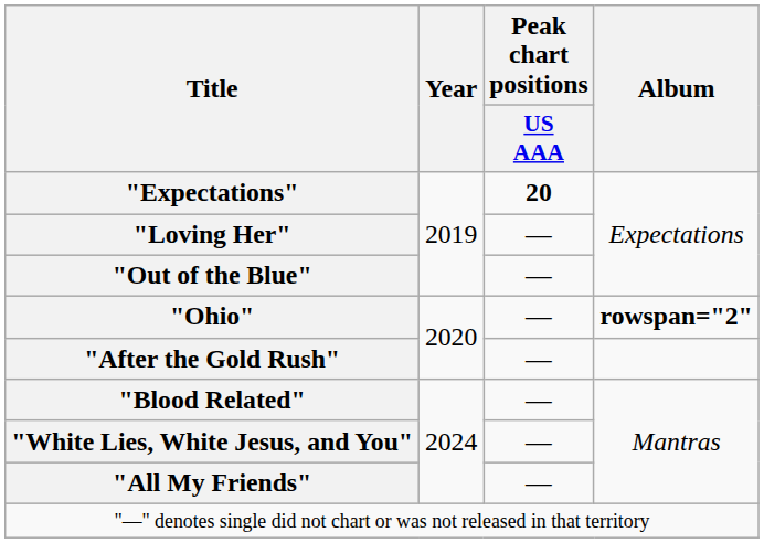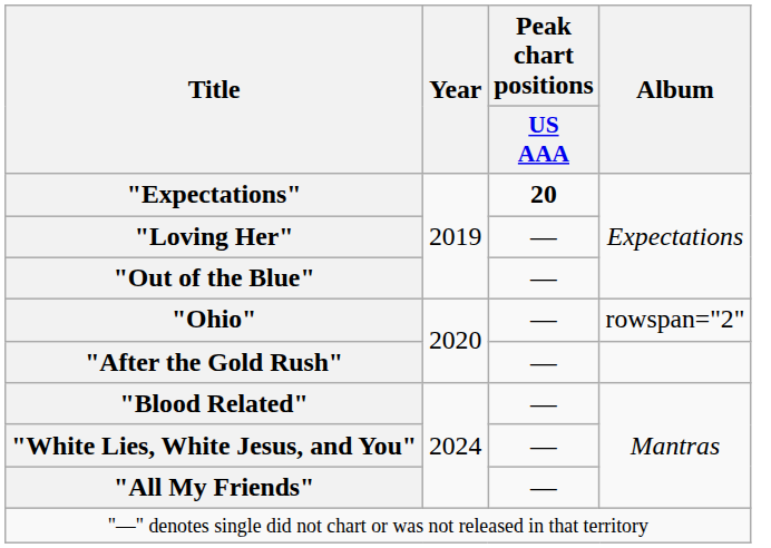"Ohio" | Album: bold -> normal
